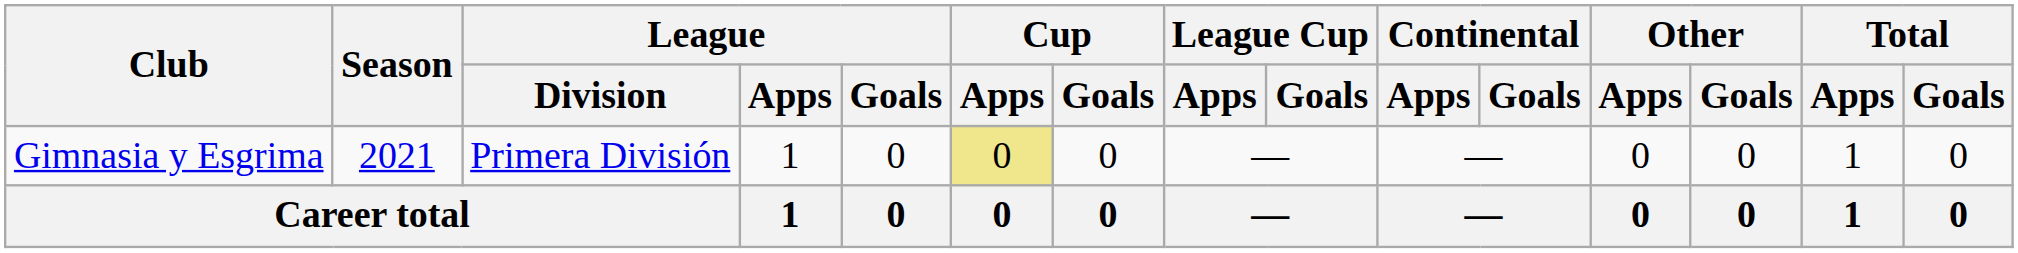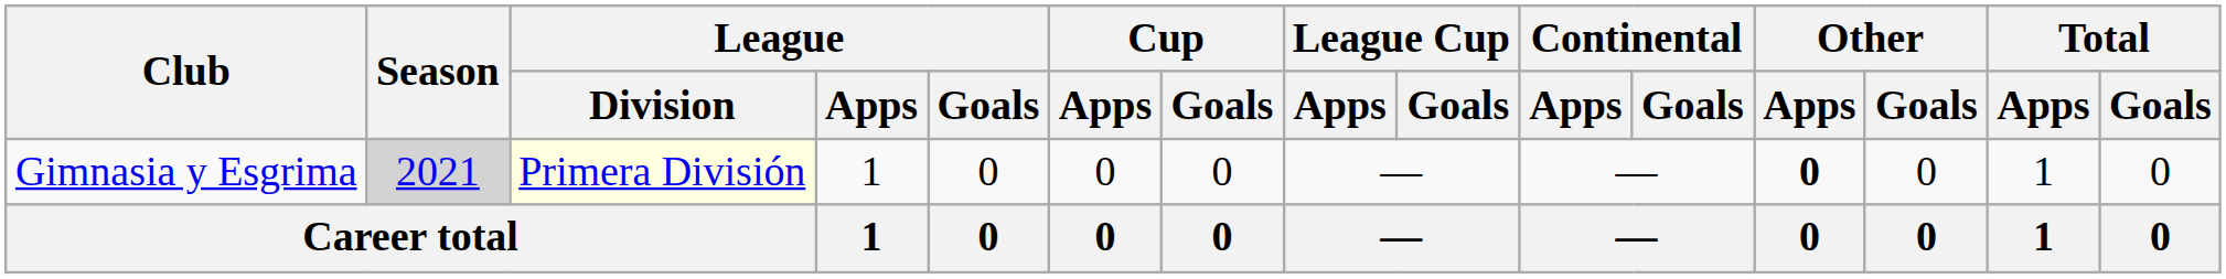Gimnasia y Esgrima | Season: no background -> lightgrey background
Gimnasia y Esgrima | League / Division: no background -> lightyellow background
Gimnasia y Esgrima | Cup / Apps: khaki background -> no background
Gimnasia y Esgrima | Other / Apps: normal -> bold
